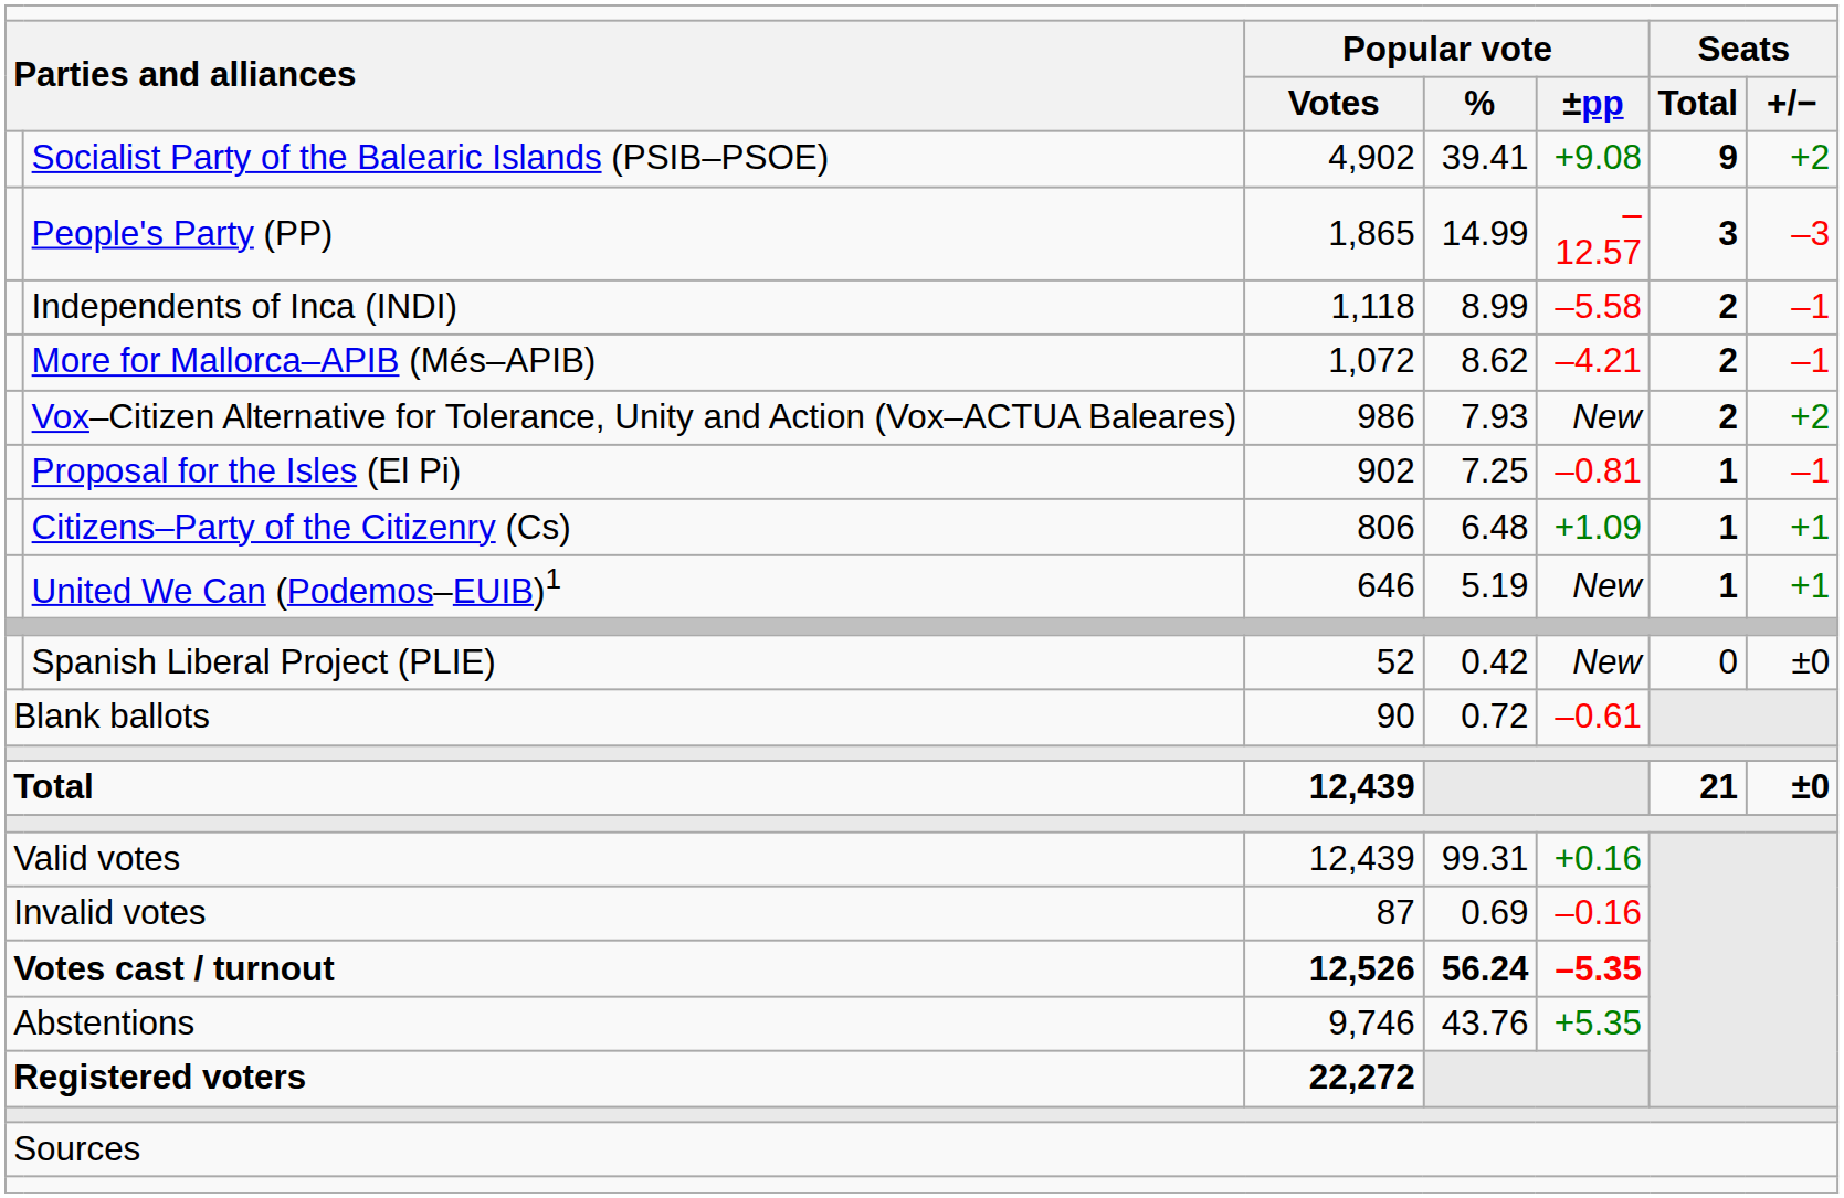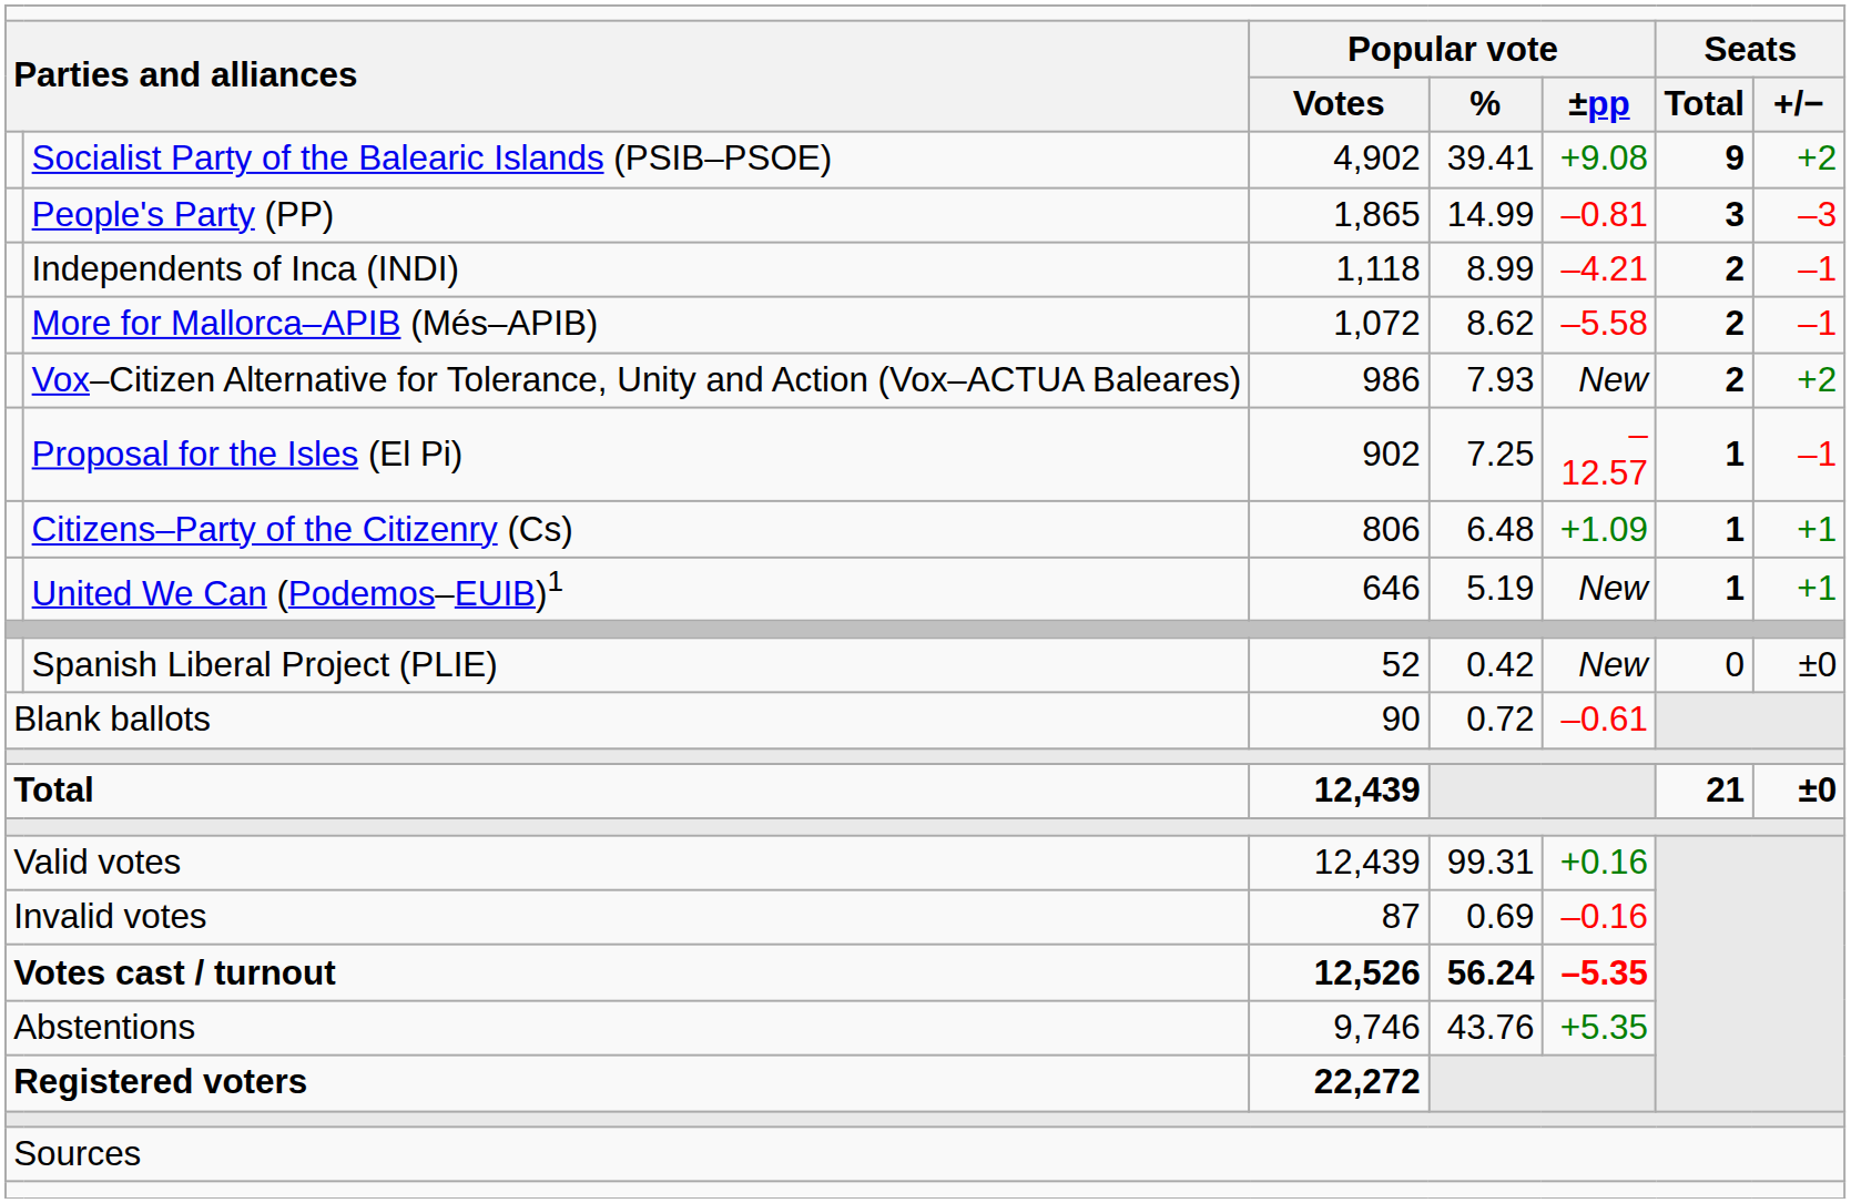People's Party (PP) | column 5: –12.57 -> –0.81
Independents of Inca (INDI) | column 5: –5.58 -> –4.21
More for Mallorca–APIB (Més–APIB) | column 5: –4.21 -> –5.58
Proposal for the Isles (El Pi) | column 5: –0.81 -> –12.57
